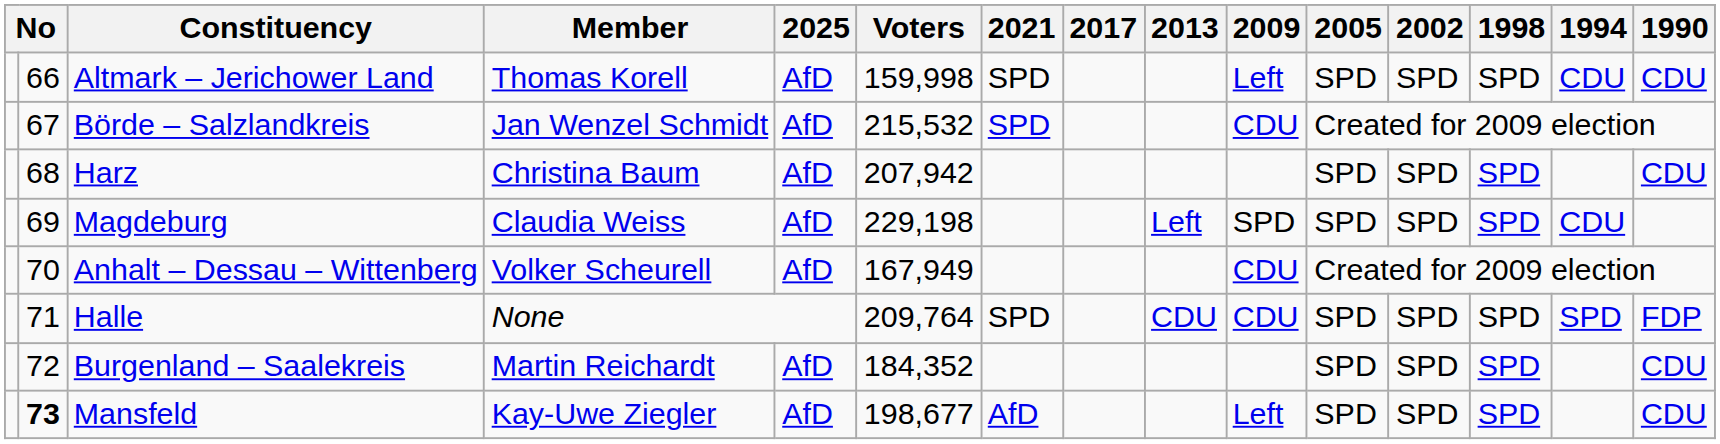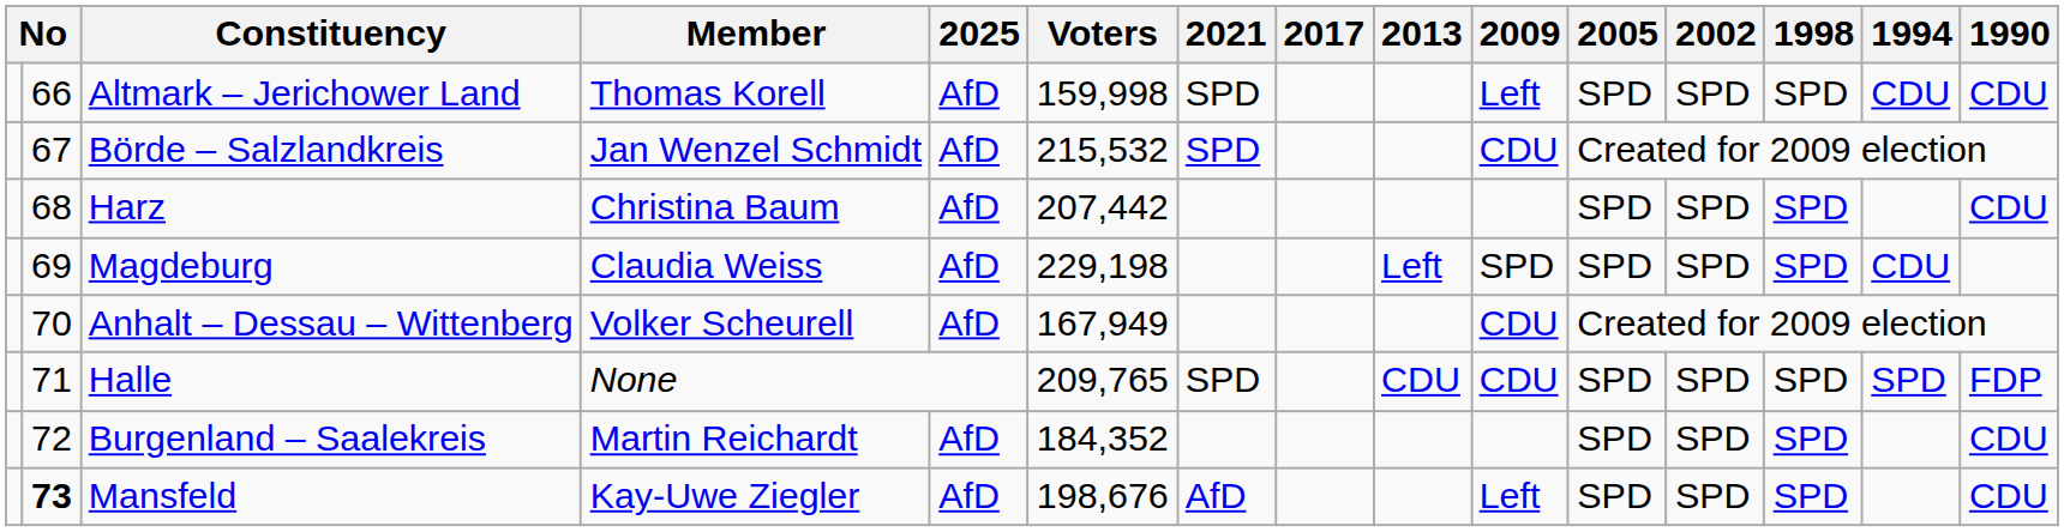Harz | Voters: 207,942 -> 207,442
Halle | Voters: 209,764 -> 209,765
Mansfeld | Voters: 198,677 -> 198,676
